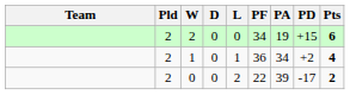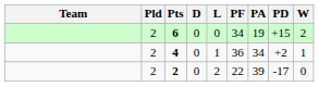columns swapped: W <-> Pts
